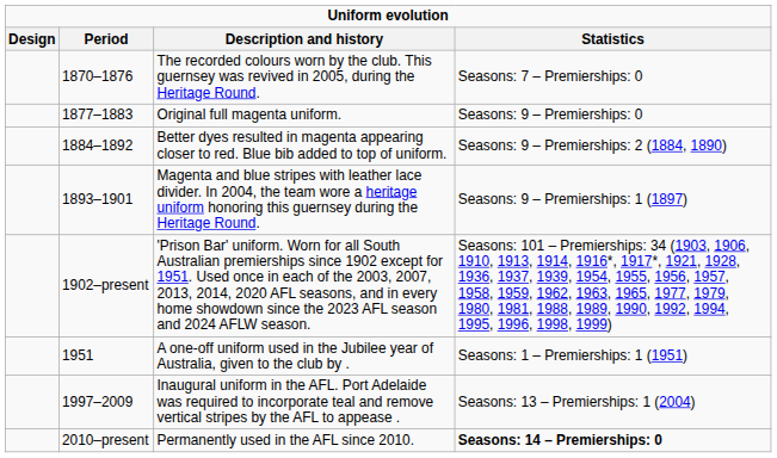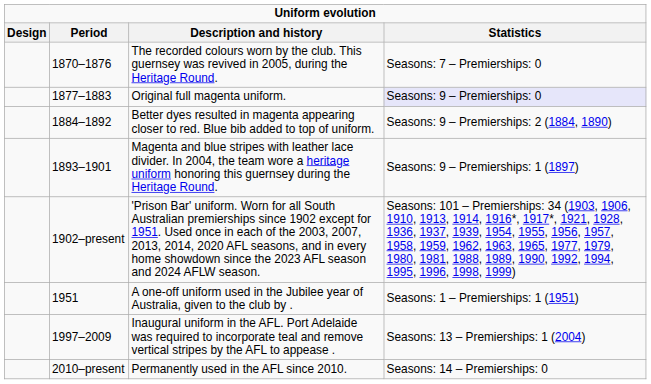Original full magenta uniform. | Statistics: no background -> lavender background
Permanently used in the AFL since 2010. | Statistics: bold -> normal
